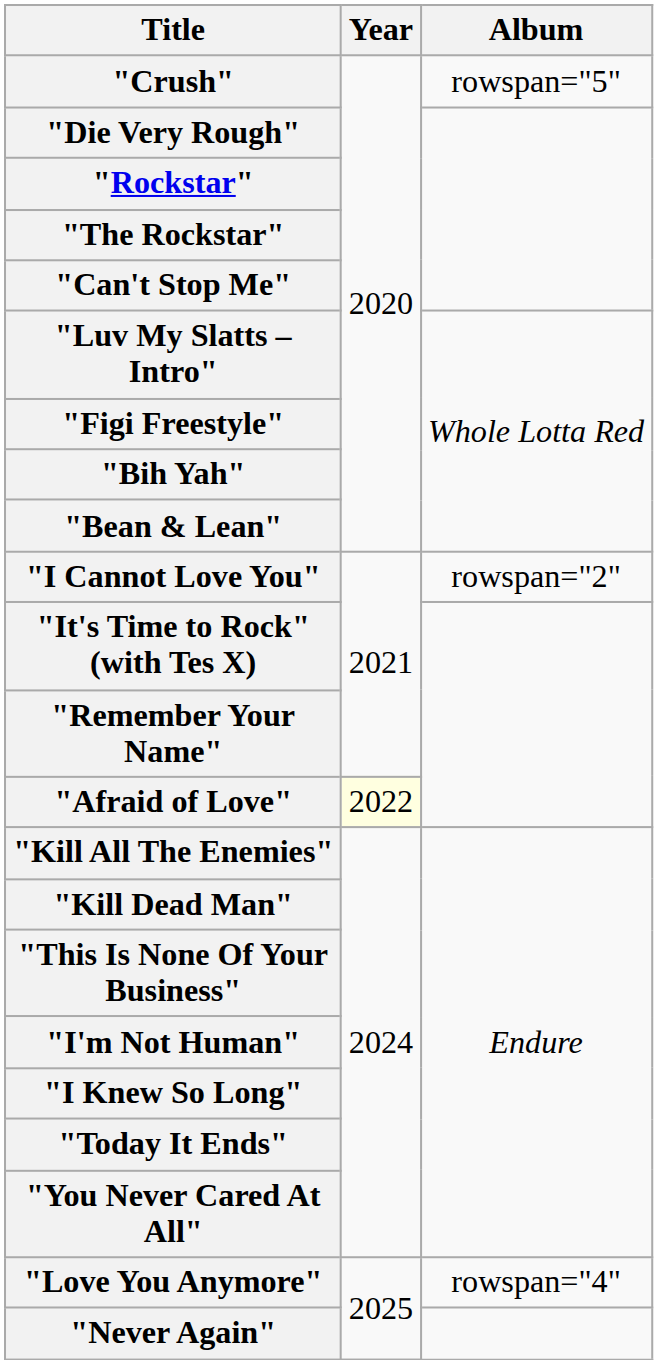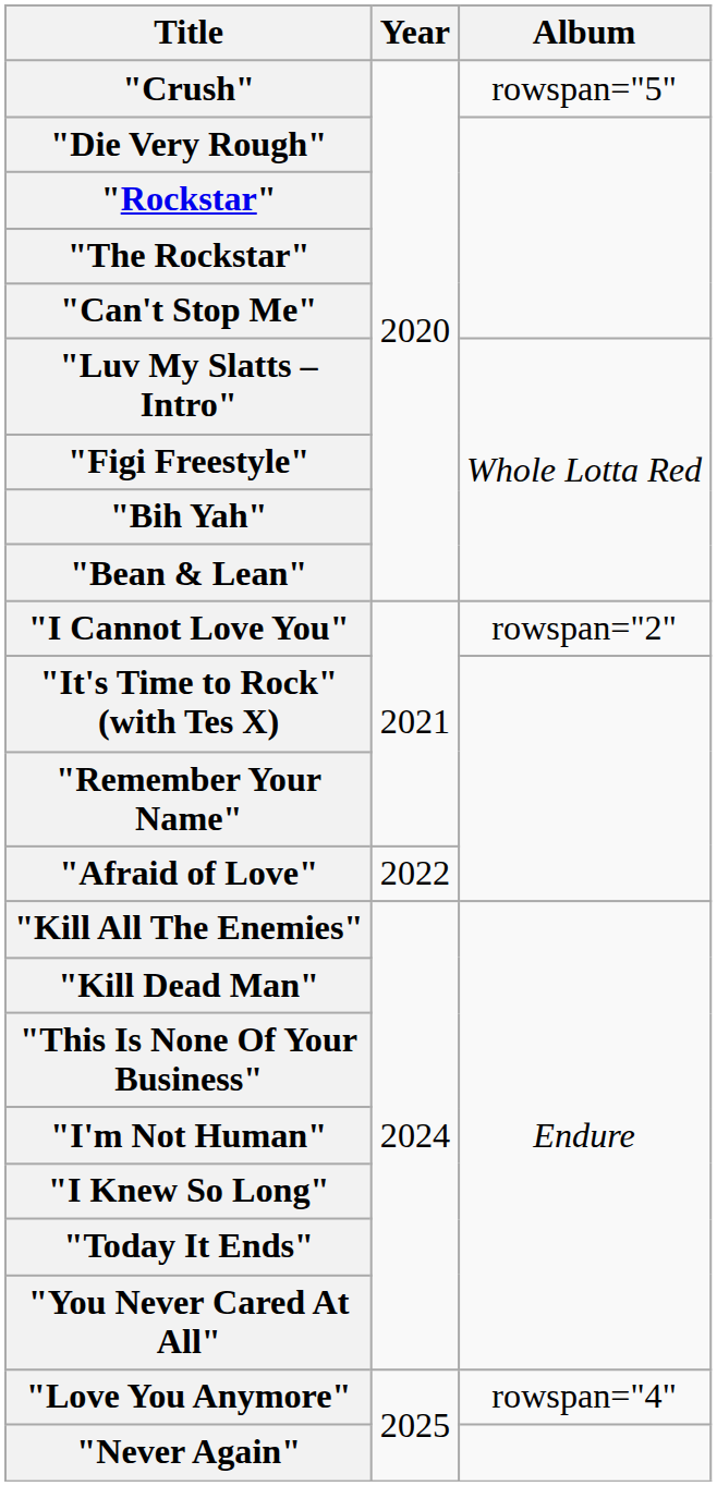"Afraid of Love" | Year: lightyellow background -> no background
